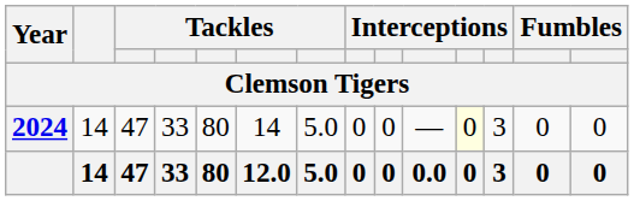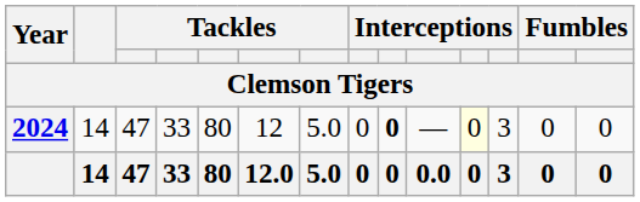2024 | column 6: 14 -> 12
2024 | column 9: normal -> bold
